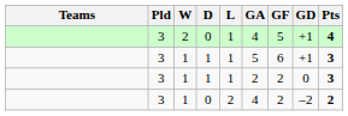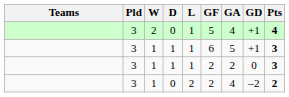columns swapped: GF <-> GA
